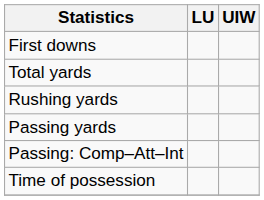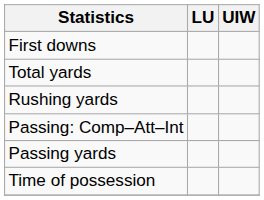rows swapped: Passing yards <-> Passing: Comp–Att–Int
